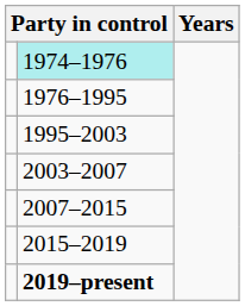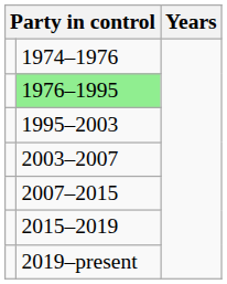1974–1976 | column 2: paleturquoise background -> no background
1976–1995 | column 2: no background -> lightgreen background
2019–present | column 2: bold -> normal
